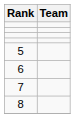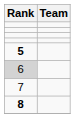row 6 | Rank: normal -> bold
row 7 | Rank: no background -> lightgrey background
row 9 | Rank: normal -> bold
